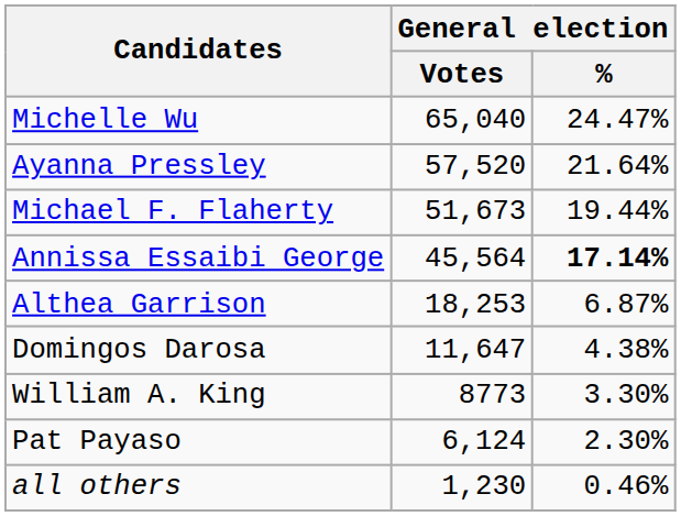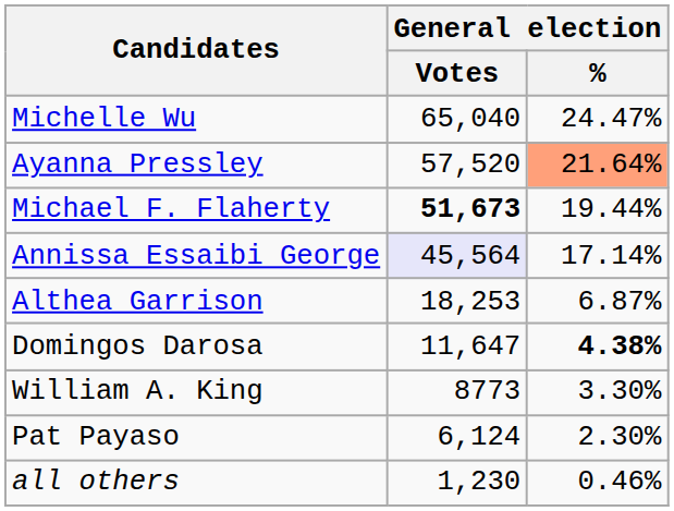Ayanna Pressley | General election / %: no background -> lightsalmon background
Michael F. Flaherty | General election / Votes: normal -> bold
Annissa Essaibi George | General election / Votes: no background -> lavender background
Annissa Essaibi George | General election / %: bold -> normal
Domingos Darosa | General election / %: normal -> bold
